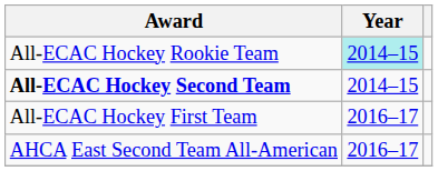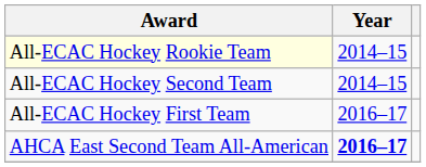row 2 | Award: no background -> lightyellow background
row 2 | Year: paleturquoise background -> no background
row 3 | Award: bold -> normal
row 5 | Year: normal -> bold
